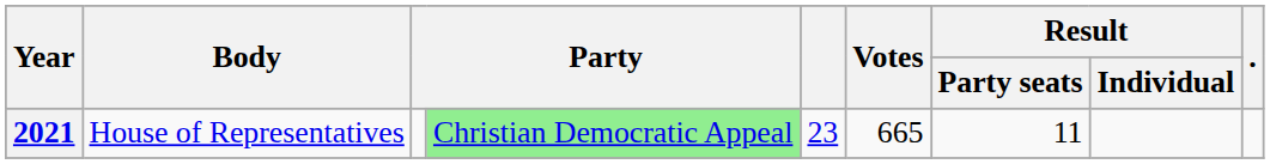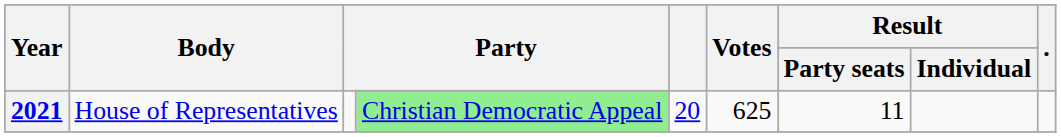2021 | column 5: 23 -> 20
2021 | Votes: 665 -> 625
